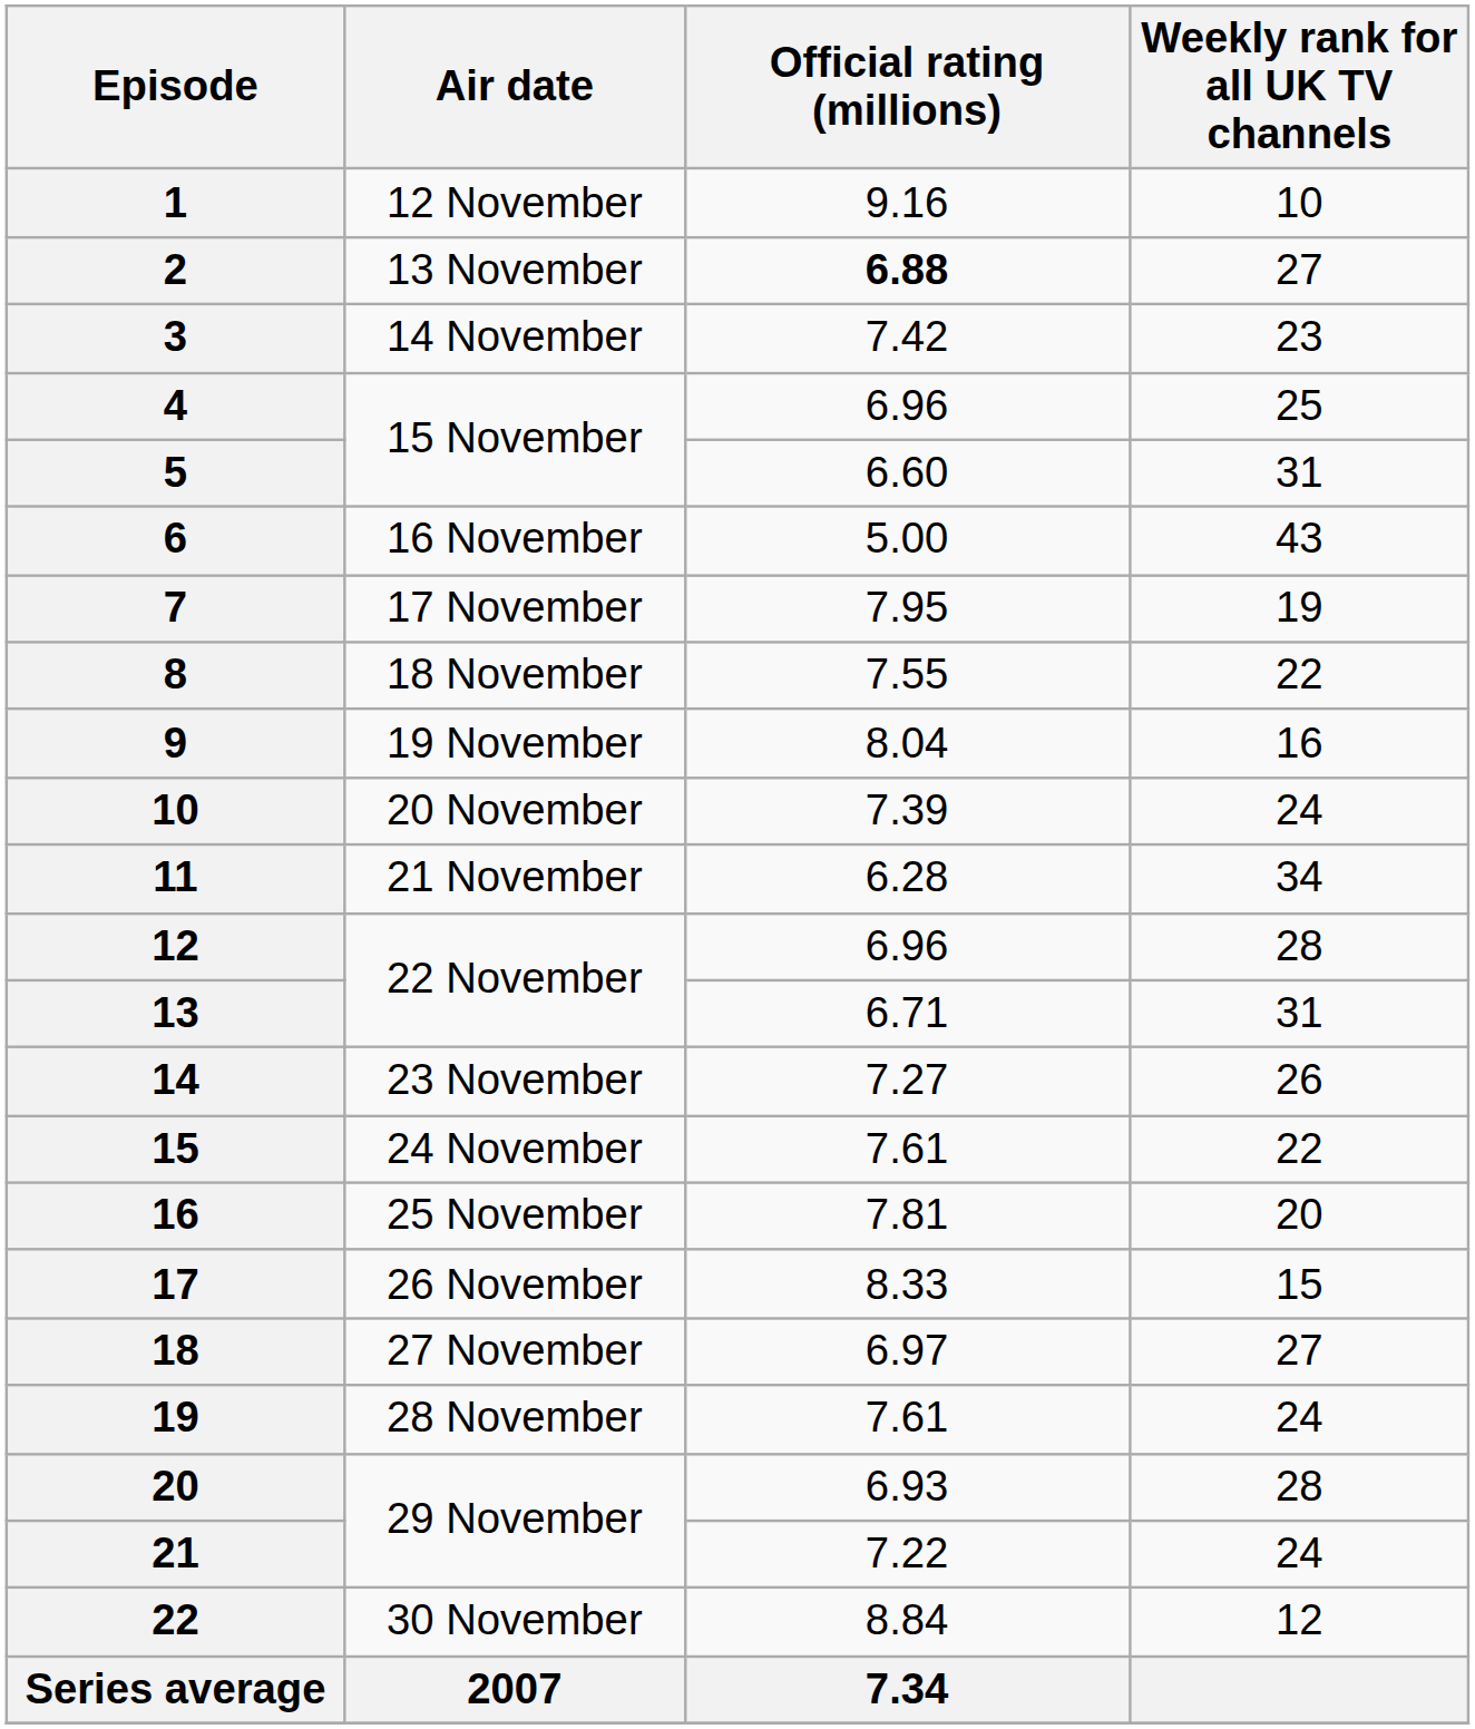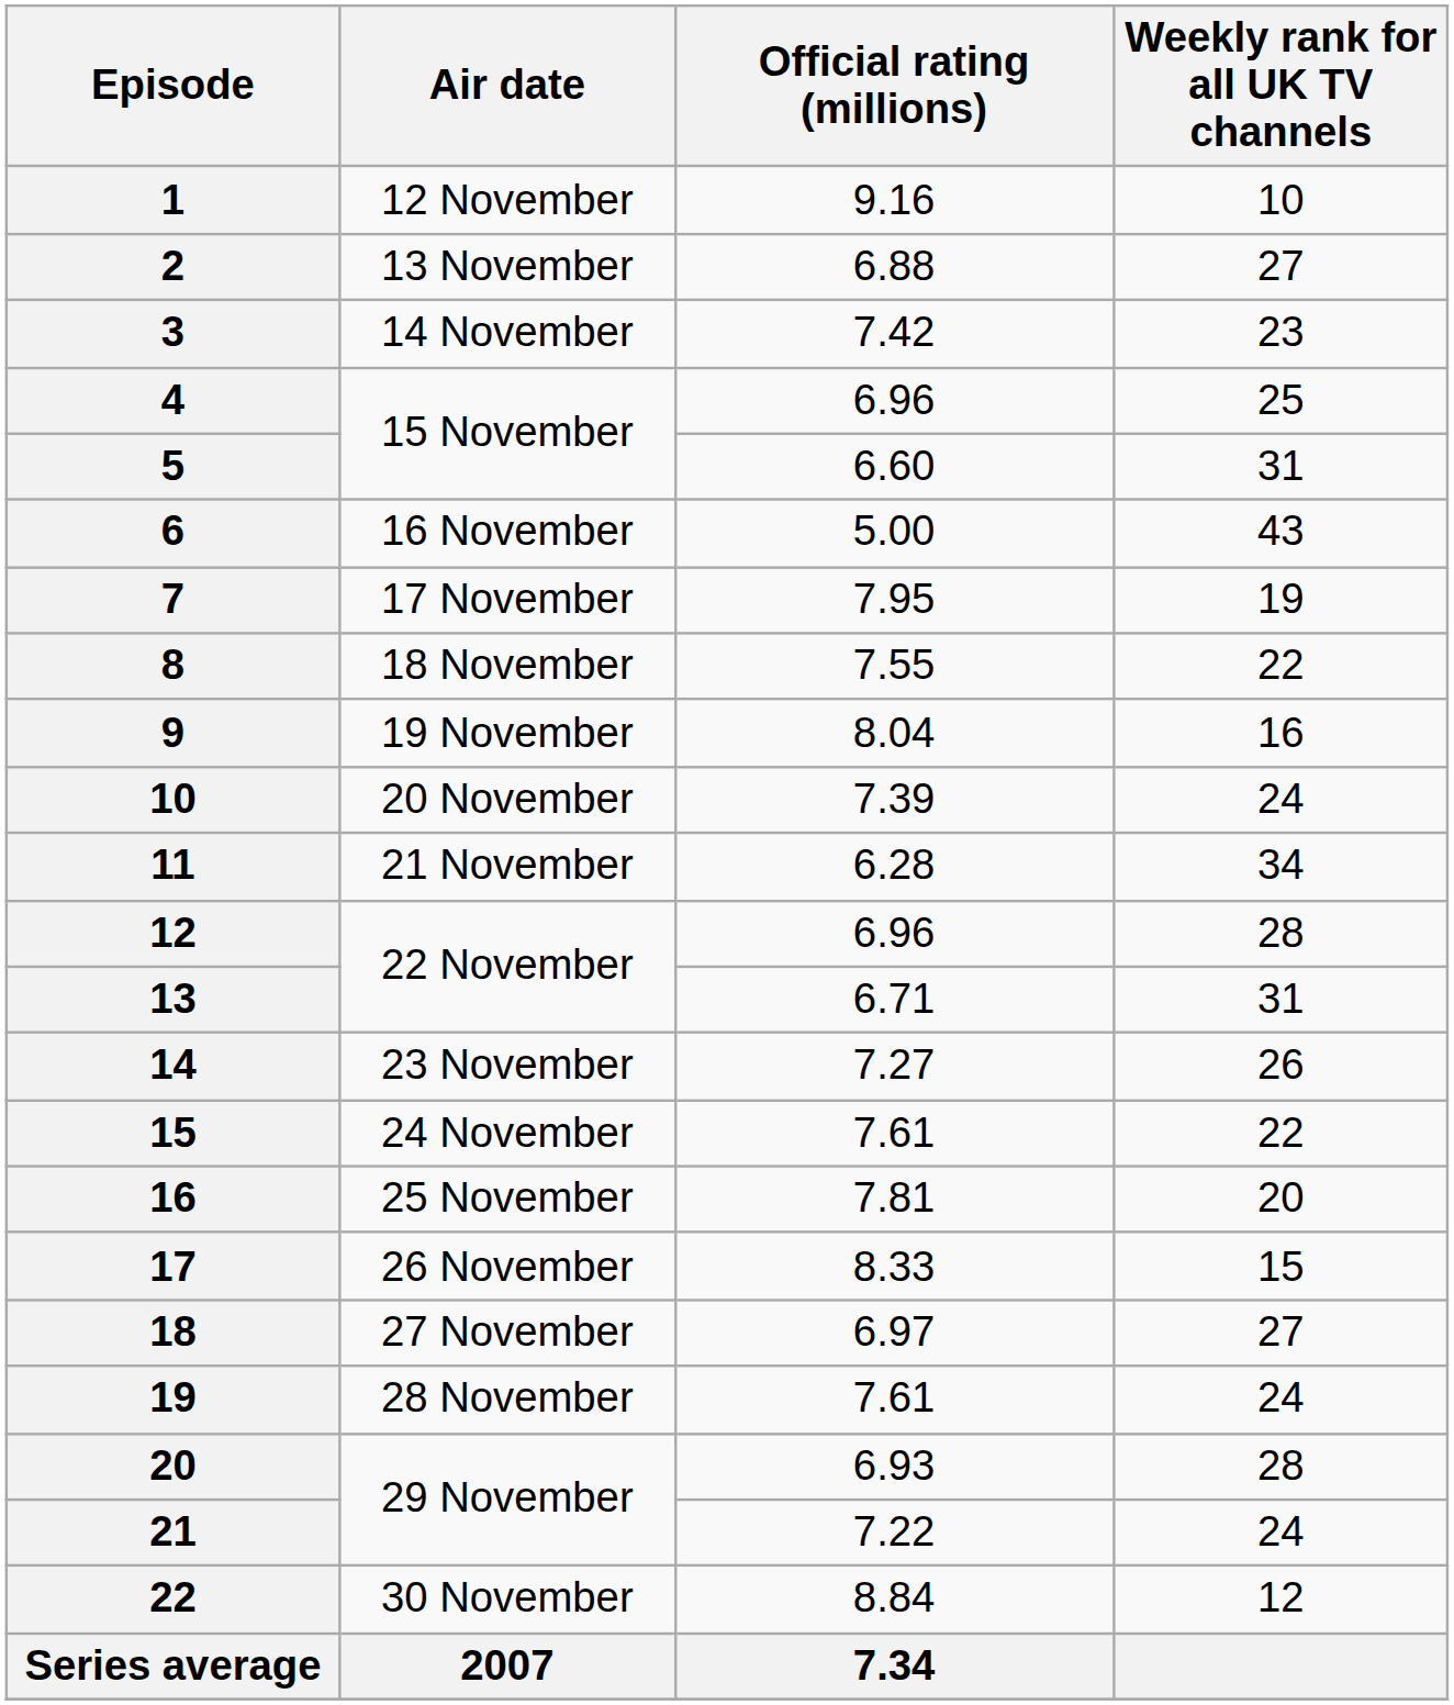2 | Official rating (millions): bold -> normal
